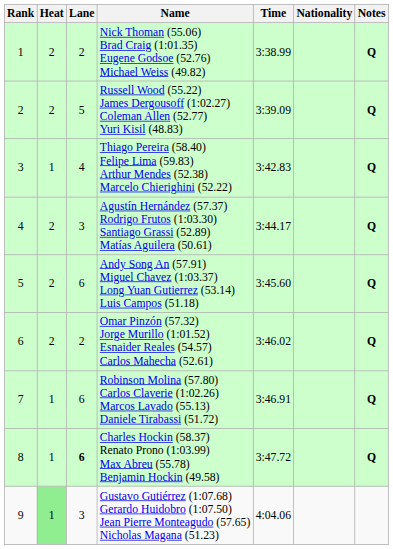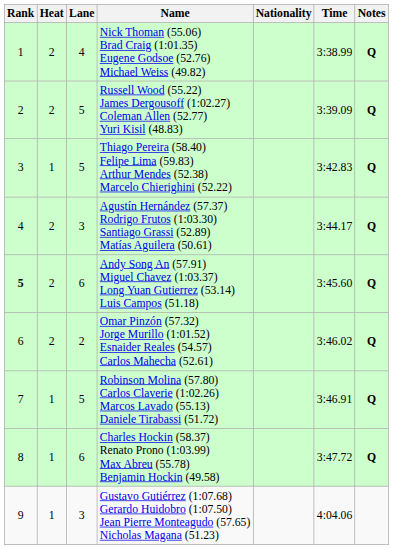columns swapped: Nationality <-> Time
row 2 | Lane: 2 -> 4
row 4 | Lane: 4 -> 5
row 6 | Rank: normal -> bold
row 8 | Lane: 6 -> 5
row 9 | Lane: bold -> normal
row 10 | Heat: lightgreen background -> no background
